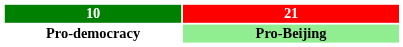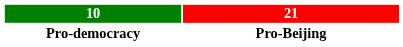Pro-democracy | 21: lightgreen background -> no background
